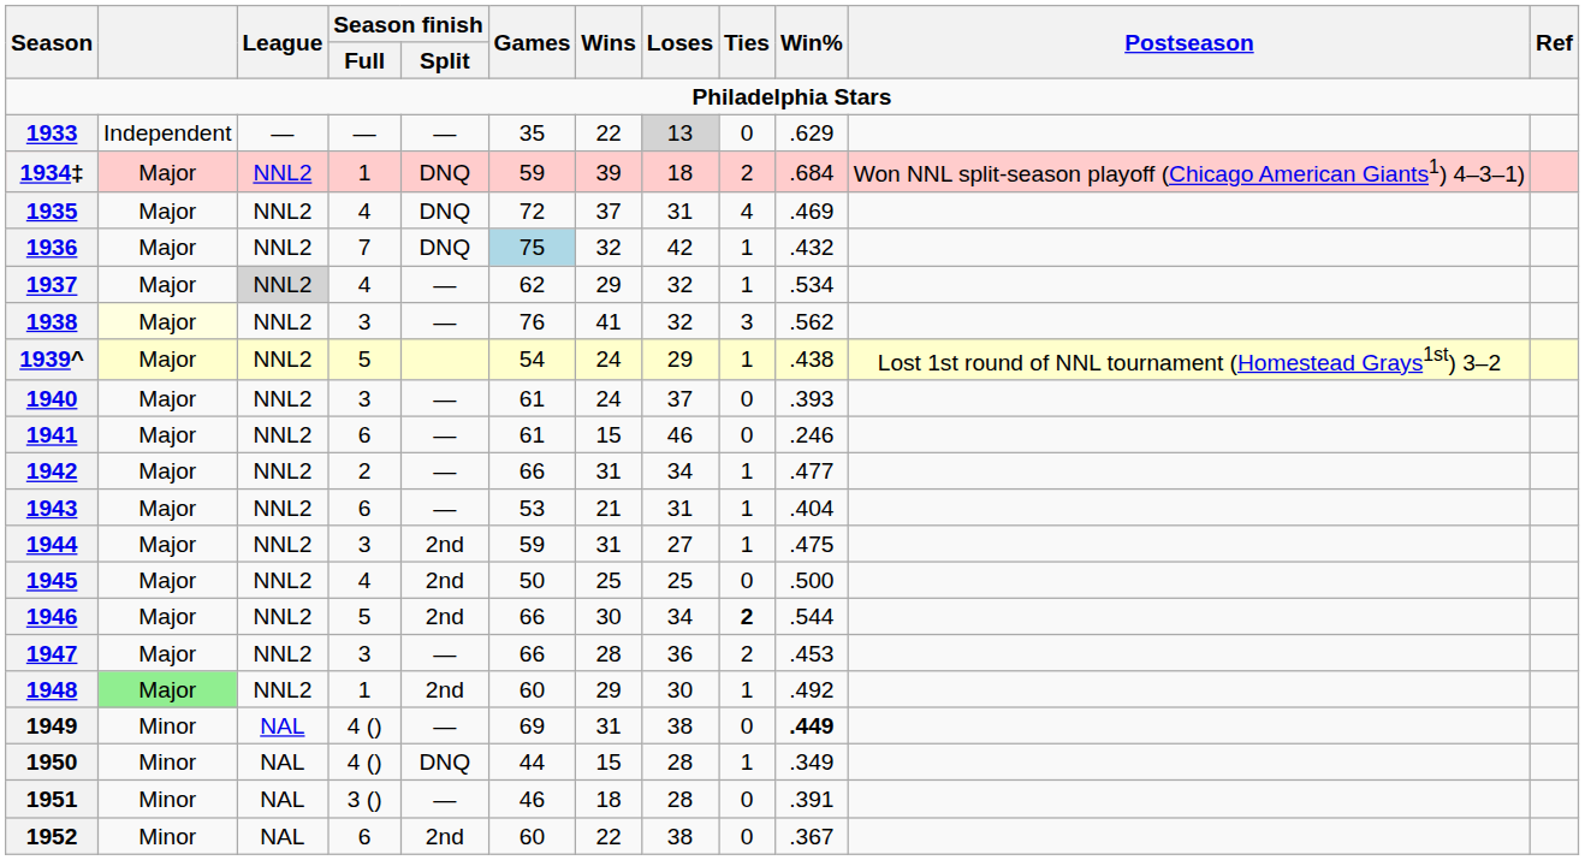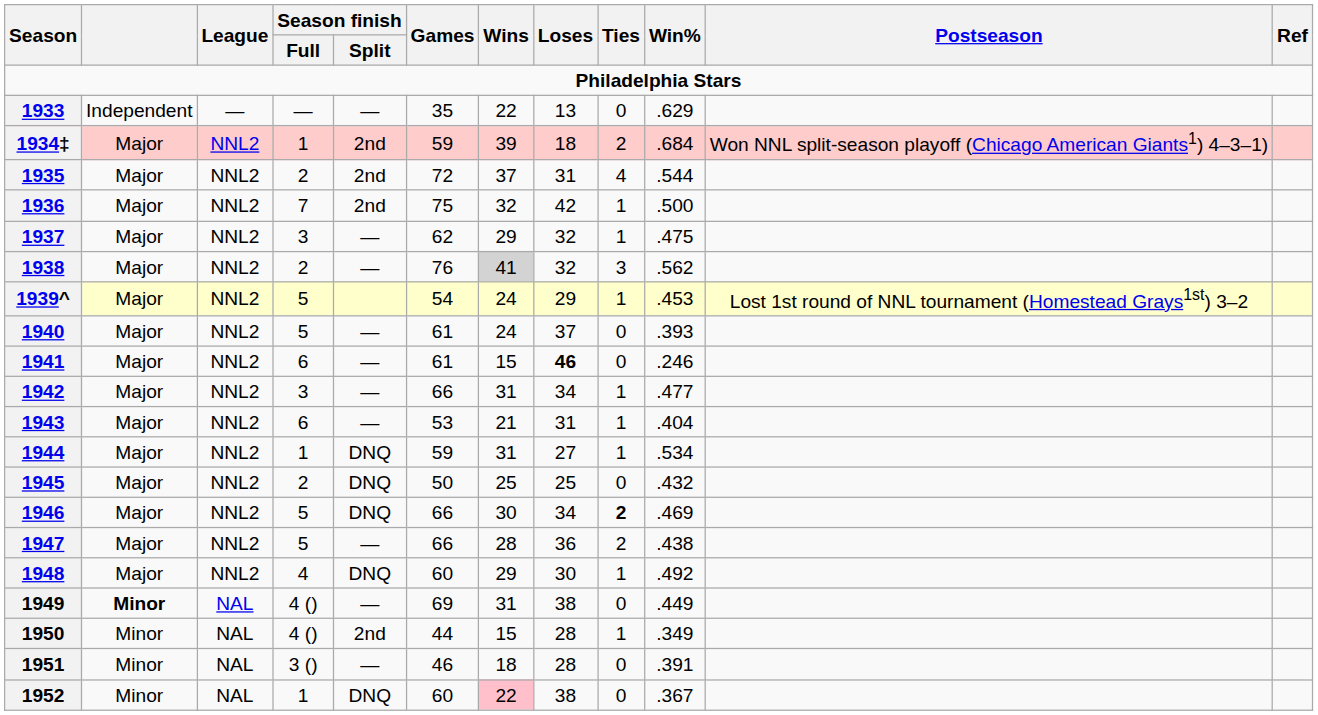1933 | Loses: lightgrey background -> no background
1934‡ | Season finish / Split: DNQ -> 2nd
1935 | Season finish / Full: 4 -> 2
1935 | Season finish / Split: DNQ -> 2nd
1935 | Win%: .469 -> .544
1936 | Season finish / Split: DNQ -> 2nd
1936 | Games: lightblue background -> no background
1936 | Win%: .432 -> .500
1937 | League: lightgrey background -> no background
1937 | Season finish / Full: 4 -> 3
1937 | Win%: .534 -> .475
1938 | column 2: lightyellow background -> no background
1938 | Season finish / Full: 3 -> 2
1938 | Wins: no background -> lightgrey background
1939^ | Win%: .438 -> .453
1940 | Season finish / Full: 3 -> 5
1941 | Loses: normal -> bold
1942 | Season finish / Full: 2 -> 3
1944 | Season finish / Full: 3 -> 1
1944 | Season finish / Split: 2nd -> DNQ
1944 | Win%: .475 -> .534
1945 | Season finish / Full: 4 -> 2
1945 | Season finish / Split: 2nd -> DNQ
1945 | Win%: .500 -> .432
1946 | Season finish / Split: 2nd -> DNQ
1946 | Win%: .544 -> .469
1947 | Season finish / Full: 3 -> 5
1947 | Win%: .453 -> .438
1948 | column 2: lightgreen background -> no background
1948 | Season finish / Full: 1 -> 4
1948 | Season finish / Split: 2nd -> DNQ
1949 | column 2: normal -> bold
1949 | Win%: bold -> normal
1950 | Season finish / Split: DNQ -> 2nd
1952 | Season finish / Full: 6 -> 1
1952 | Season finish / Split: 2nd -> DNQ
1952 | Wins: no background -> pink background
